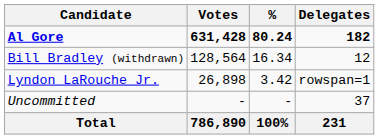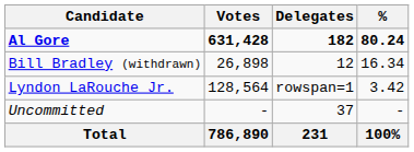columns swapped: % <-> Delegates
Bill Bradley (withdrawn) | Votes: 128,564 -> 26,898
Lyndon LaRouche Jr. | Votes: 26,898 -> 128,564
